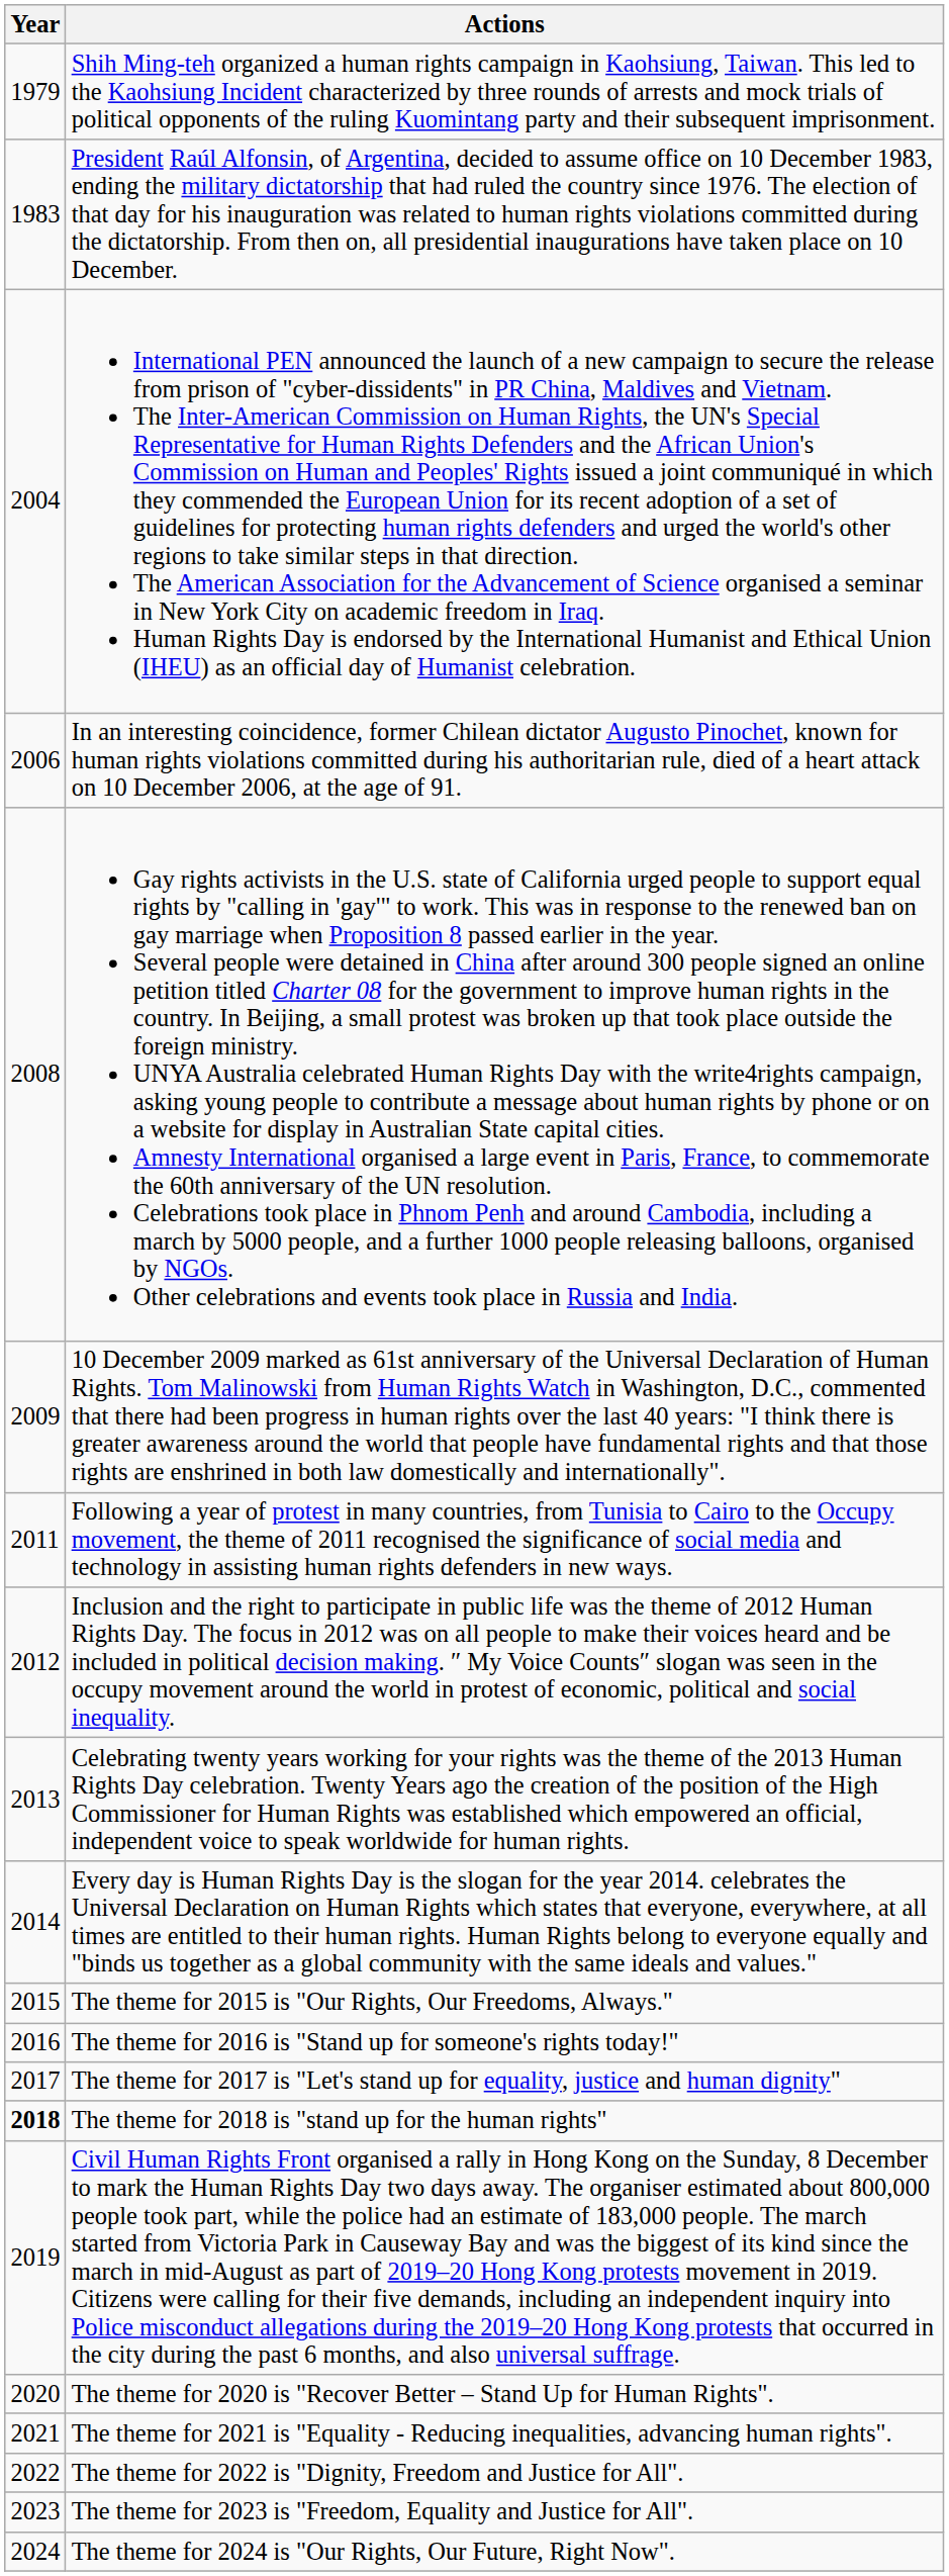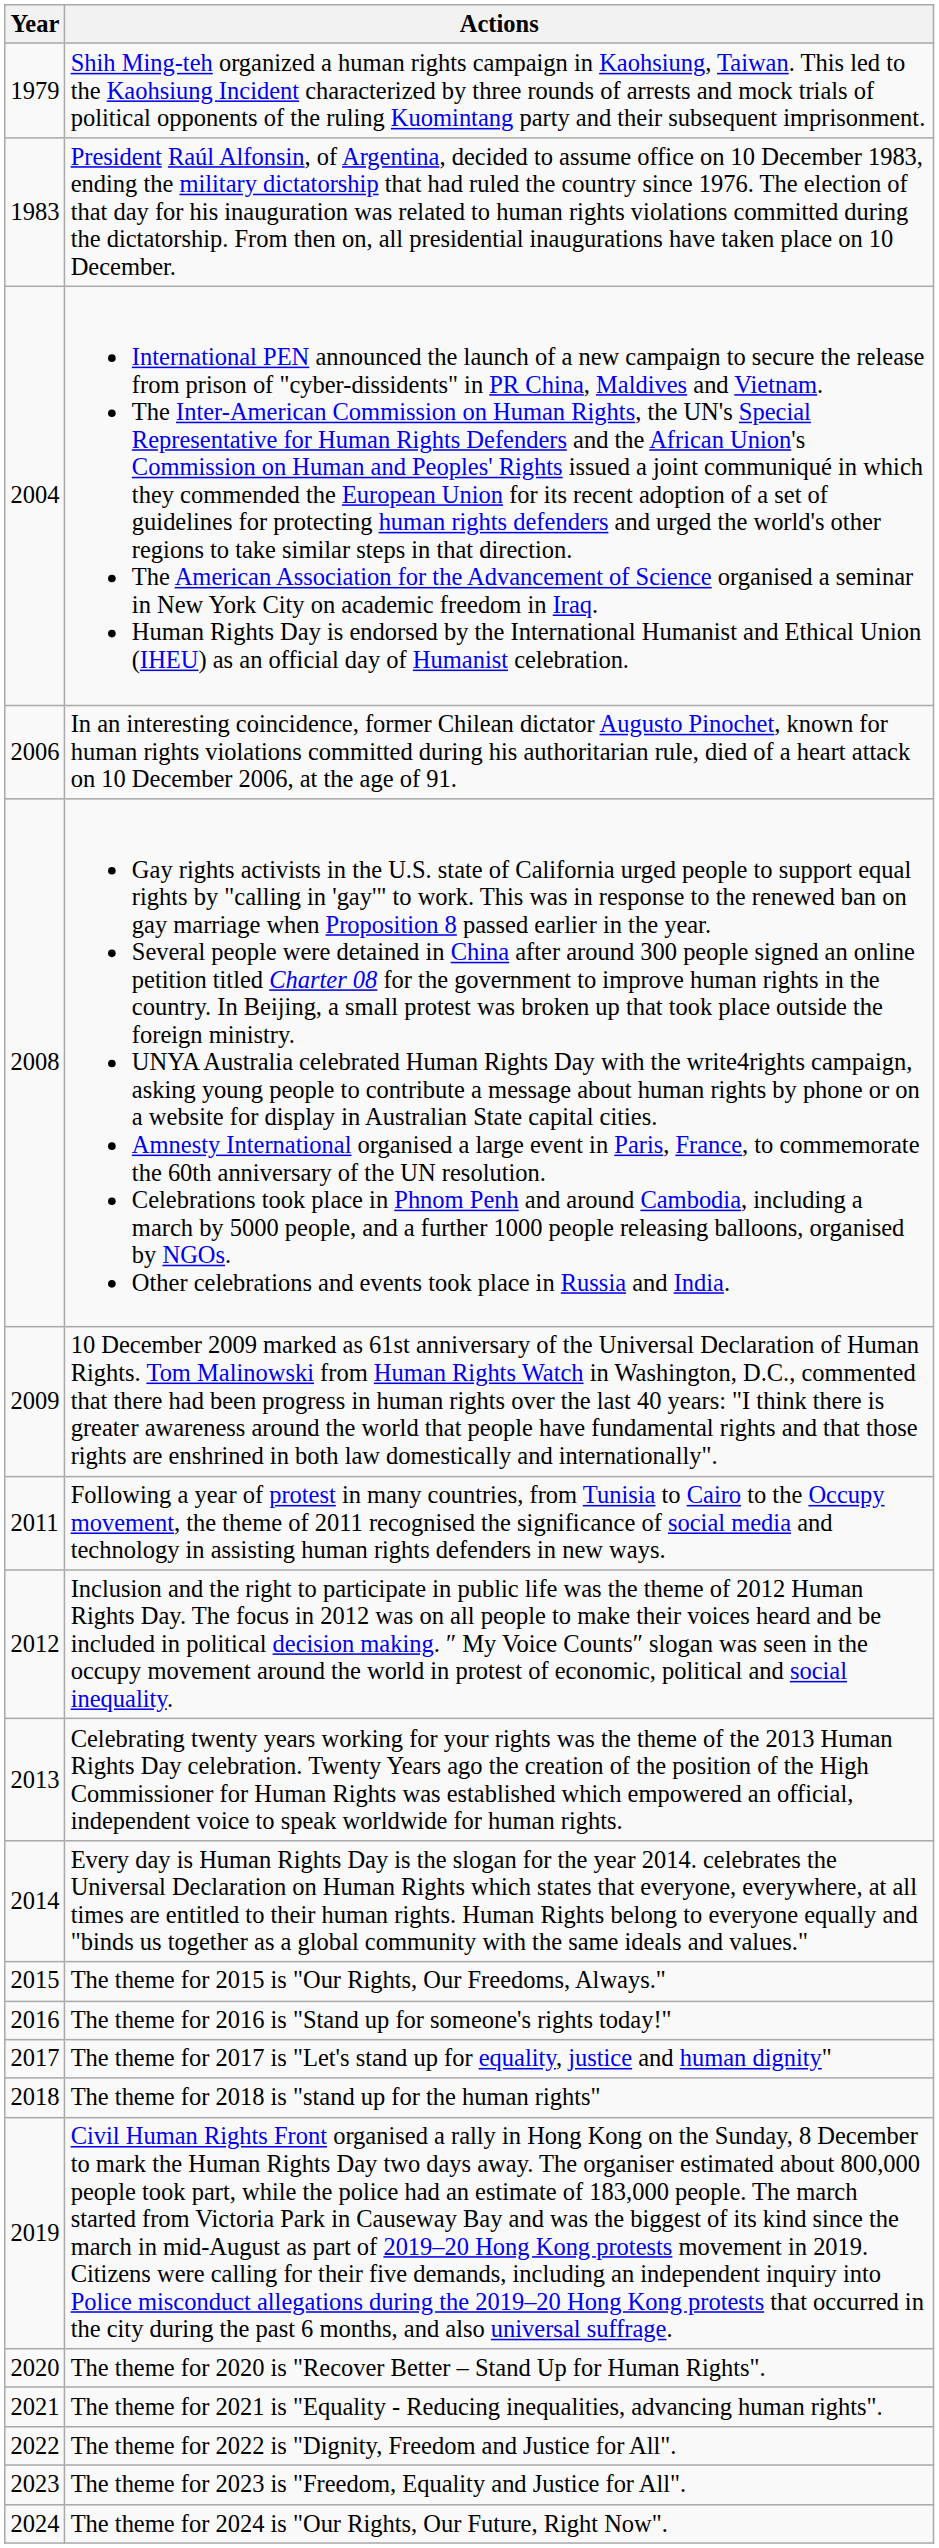The theme for 2018 is "stand up for the human rights" | Year: bold -> normal
